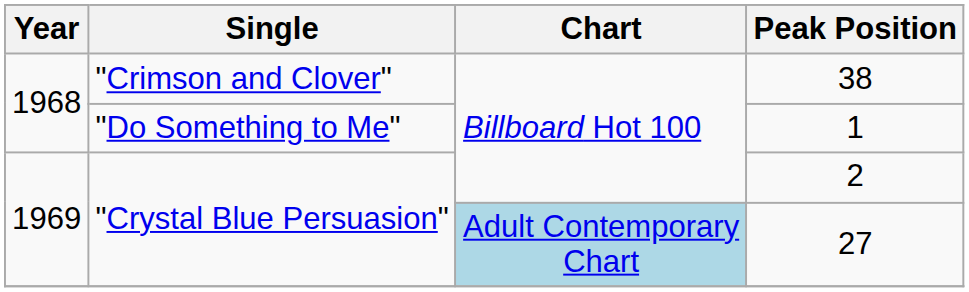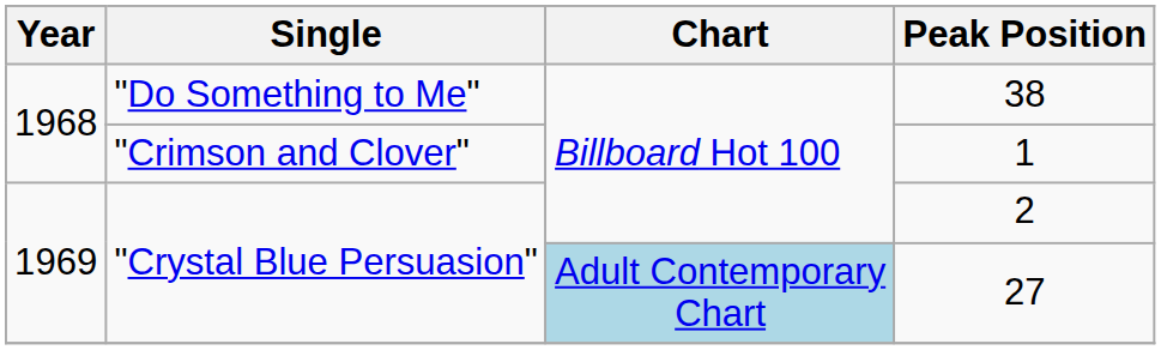38 | Single: "Crimson and Clover" -> "Do Something to Me"
1 | Single: "Do Something to Me" -> "Crimson and Clover"
